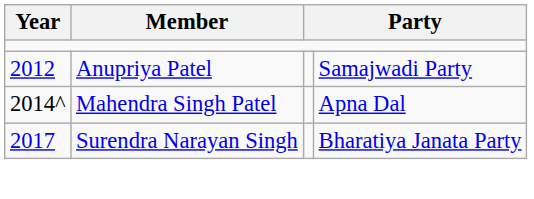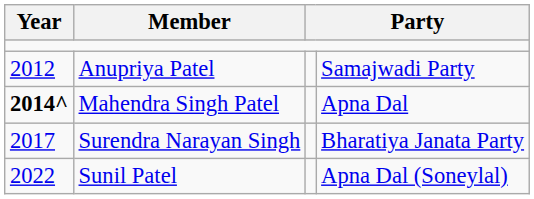Mahendra Singh Patel | Year: normal -> bold
+ row: 2022 | Sunil Patel | Apna Dal (Soneylal)
